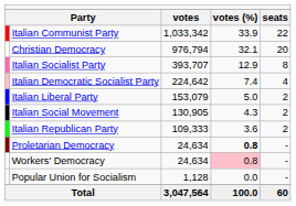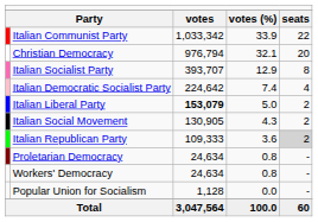Italian Liberal Party | column 3: normal -> bold
Italian Republican Party | column 5: no background -> lightgrey background
Proletarian Democracy | column 4: bold -> normal
Workers' Democracy | column 4: pink background -> no background
